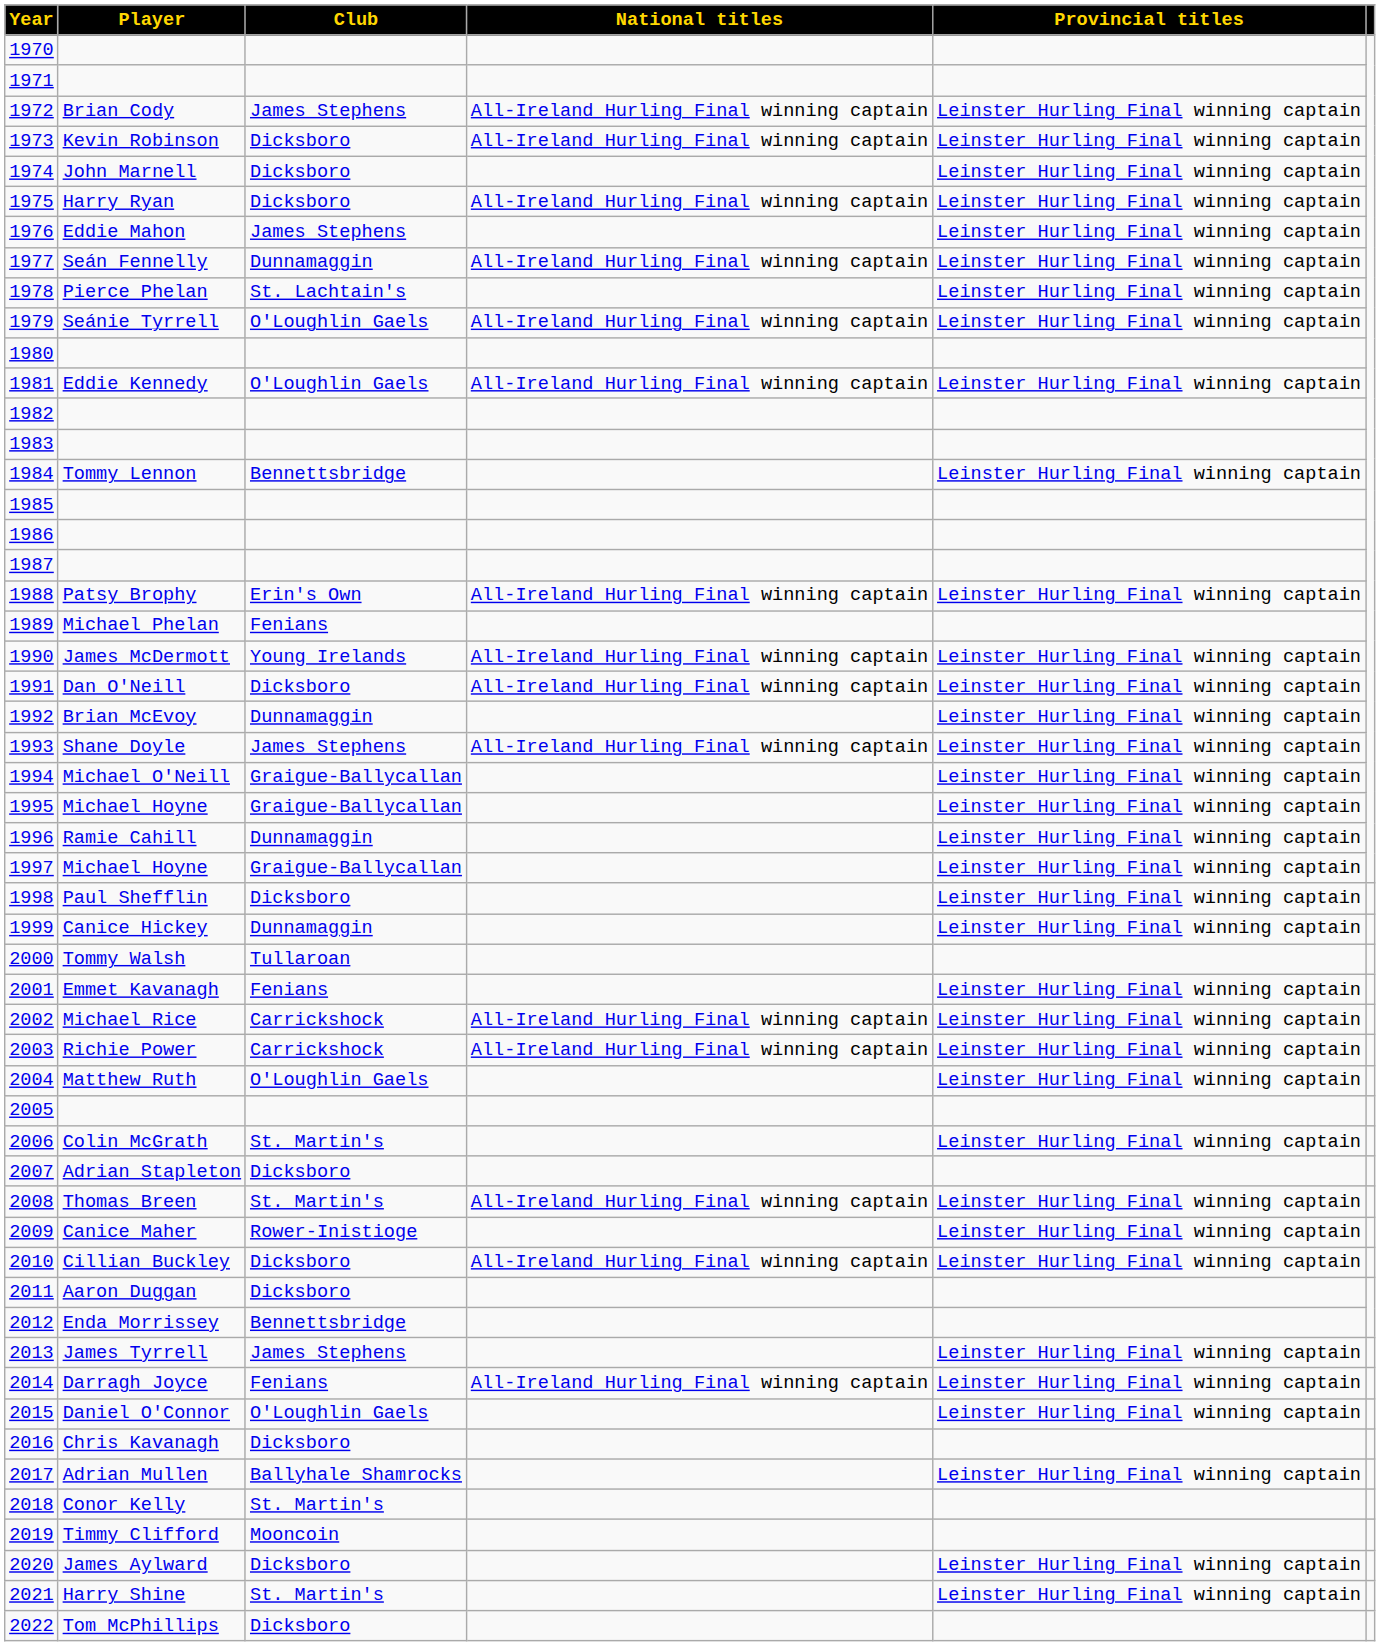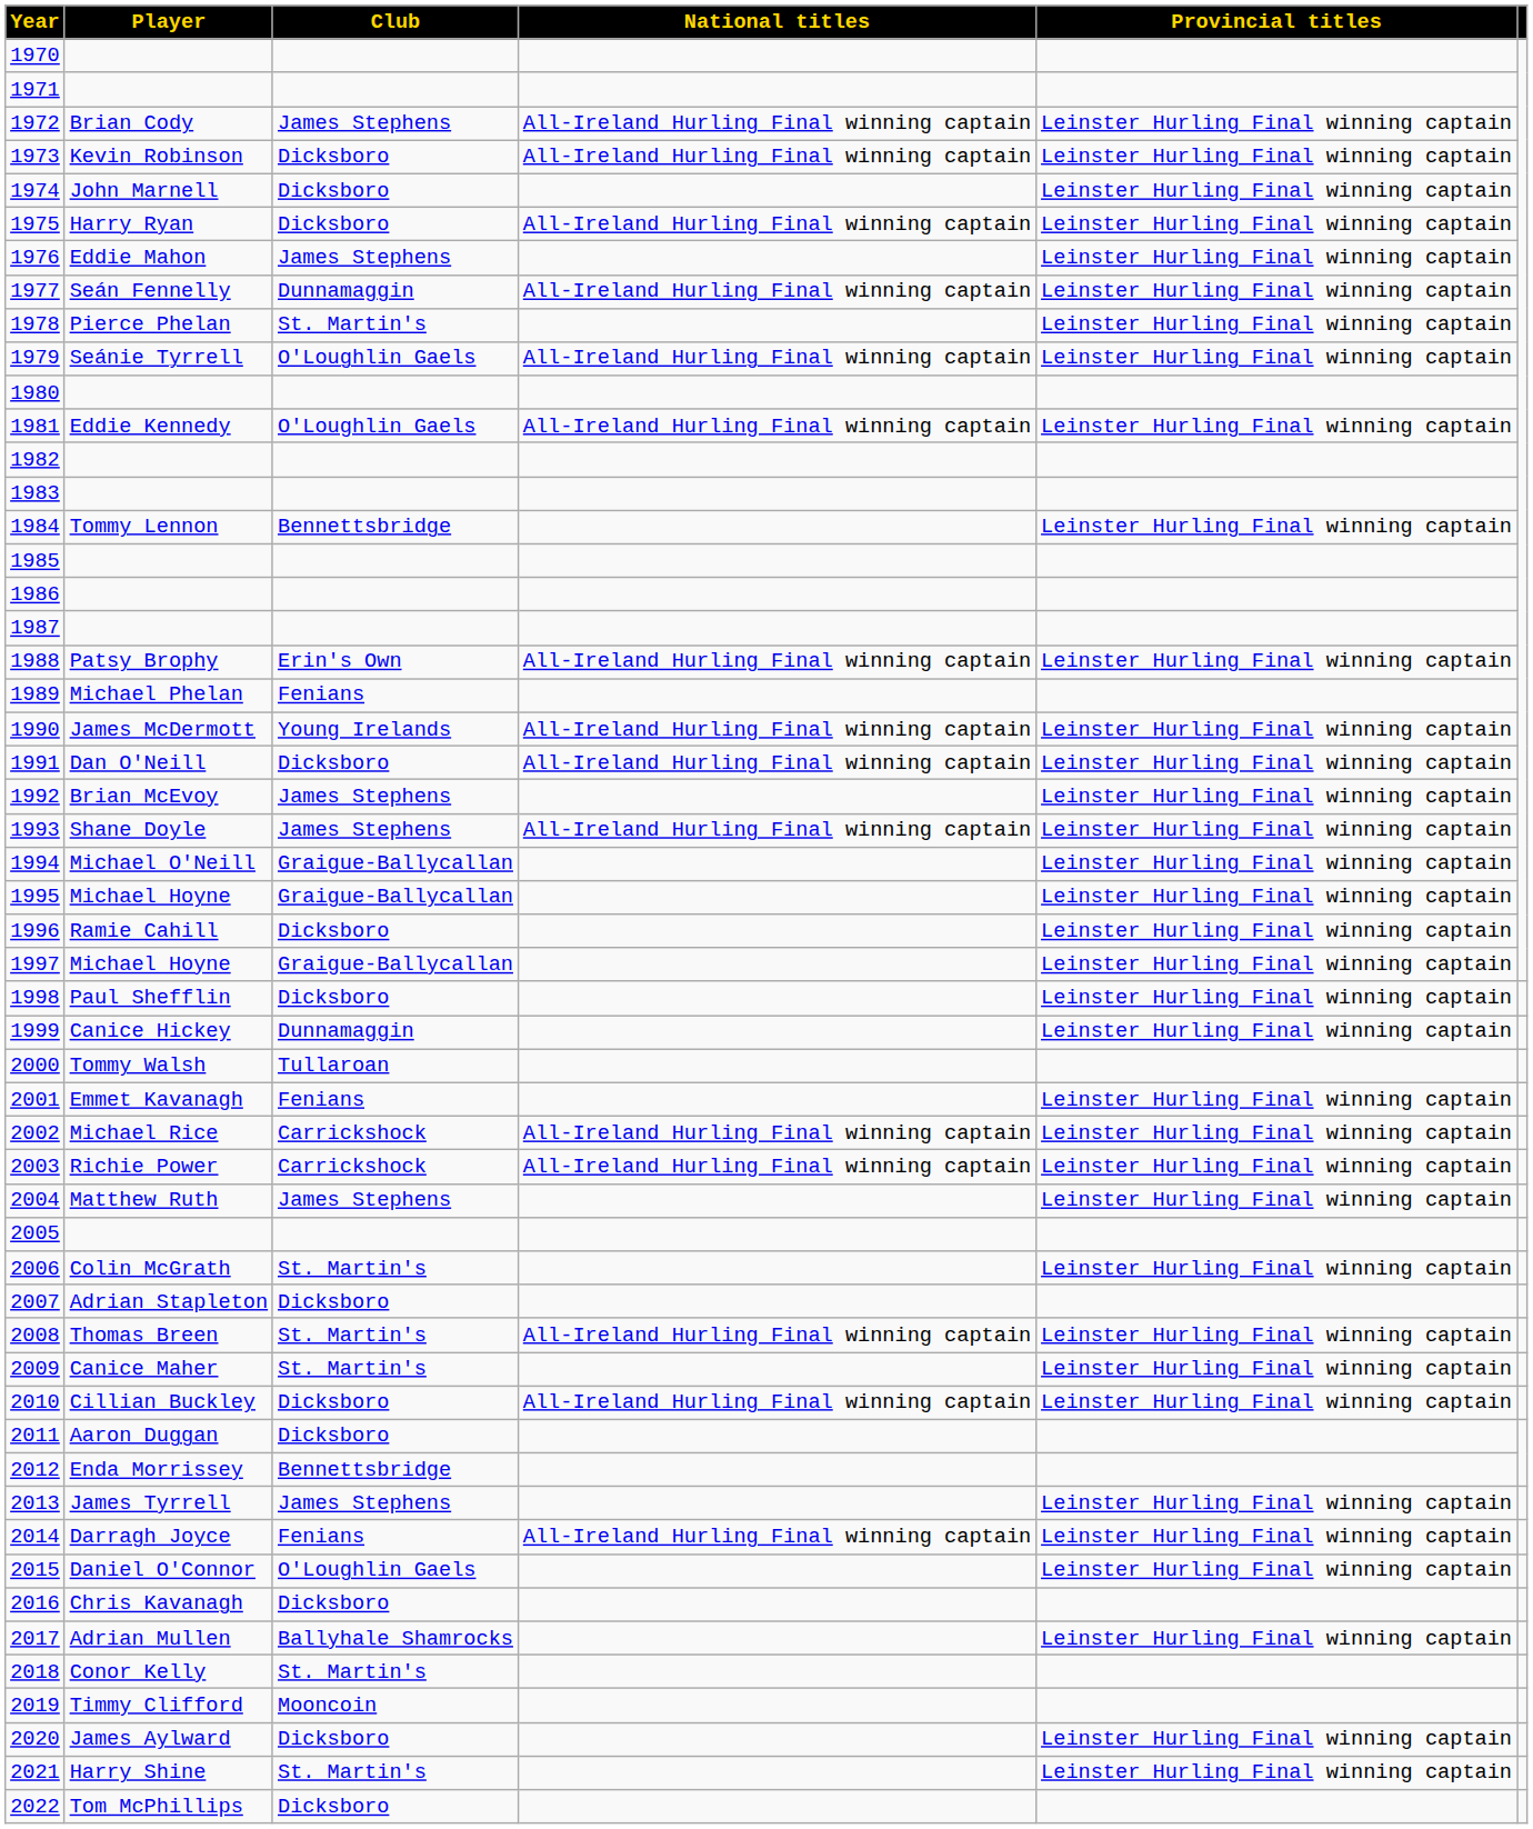1978 | Club: St. Lachtain's -> St. Martin's
1992 | Club: Dunnamaggin -> James Stephens
1996 | Club: Dunnamaggin -> Dicksboro
2004 | Club: O'Loughlin Gaels -> James Stephens
2009 | Club: Rower-Inistioge -> St. Martin's
